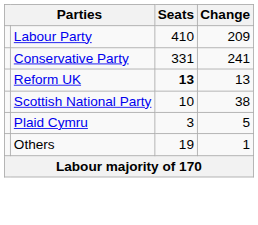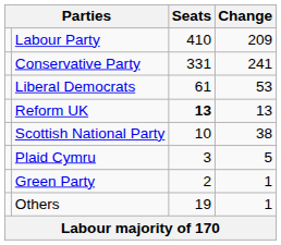+ row: Liberal Democrats | 61 | 53
+ row: Green Party | 2 | 1
